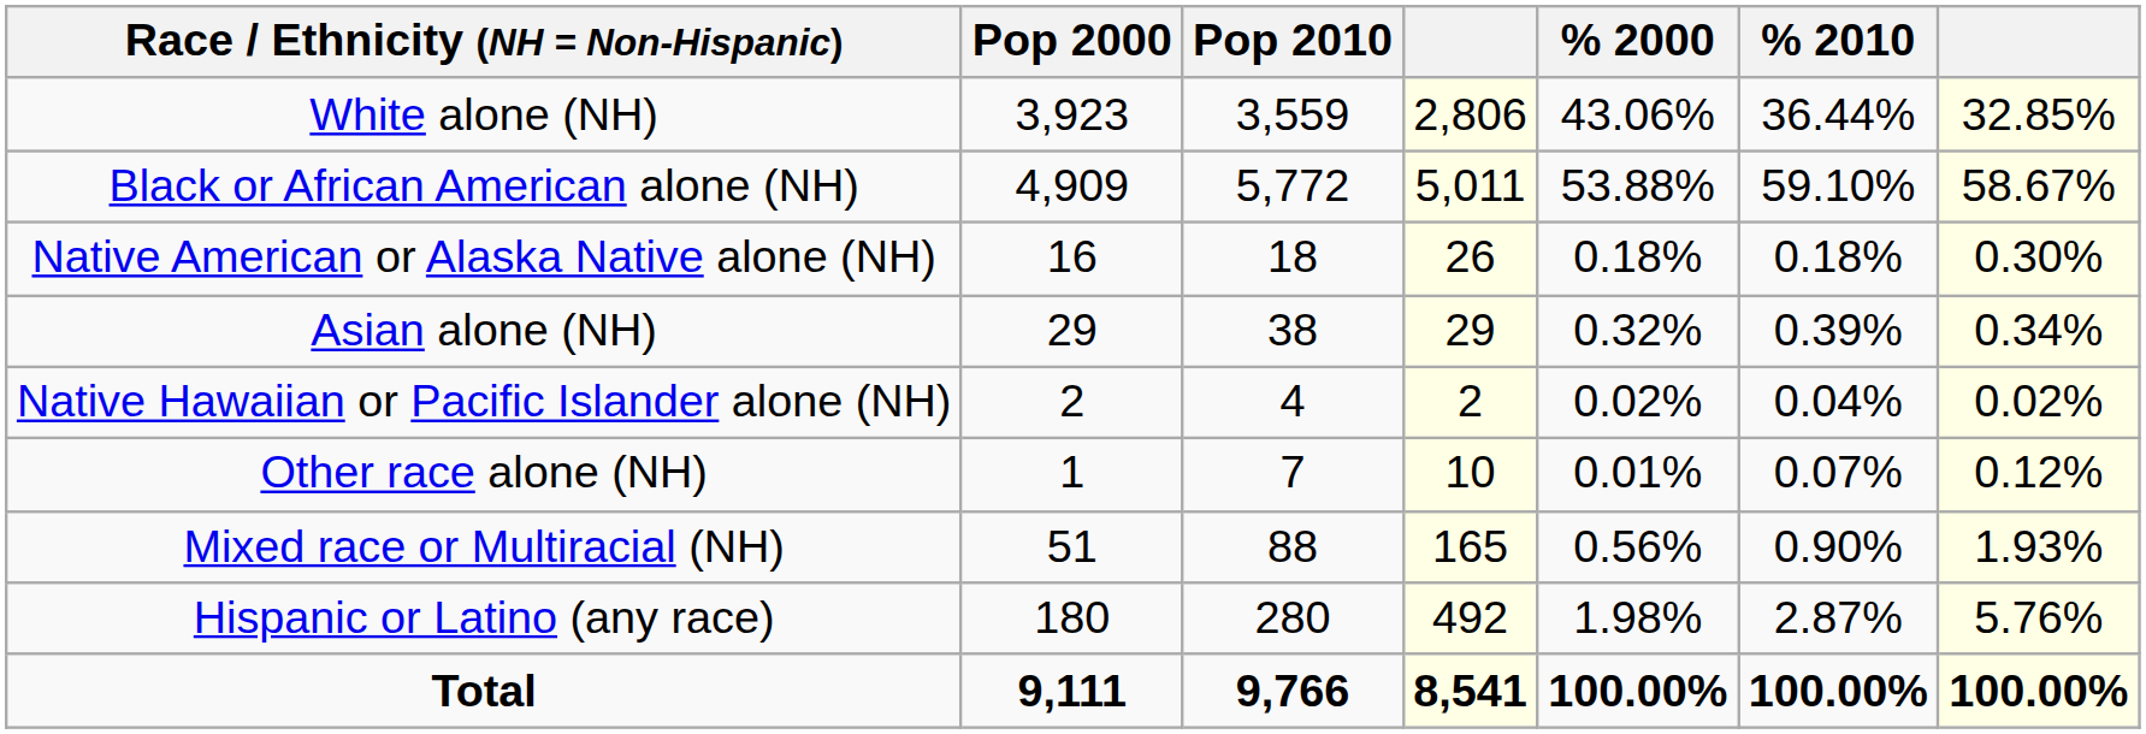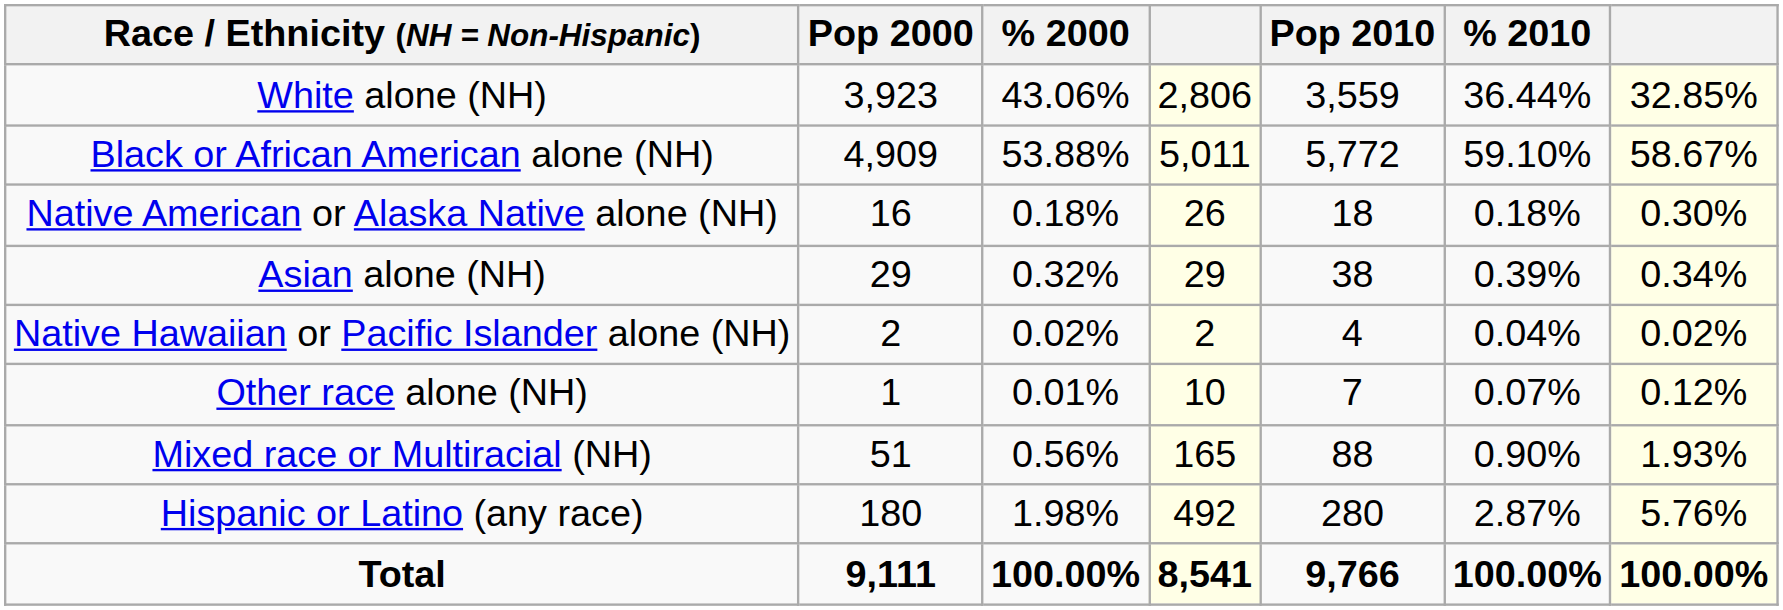columns swapped: Pop 2010 <-> % 2000
